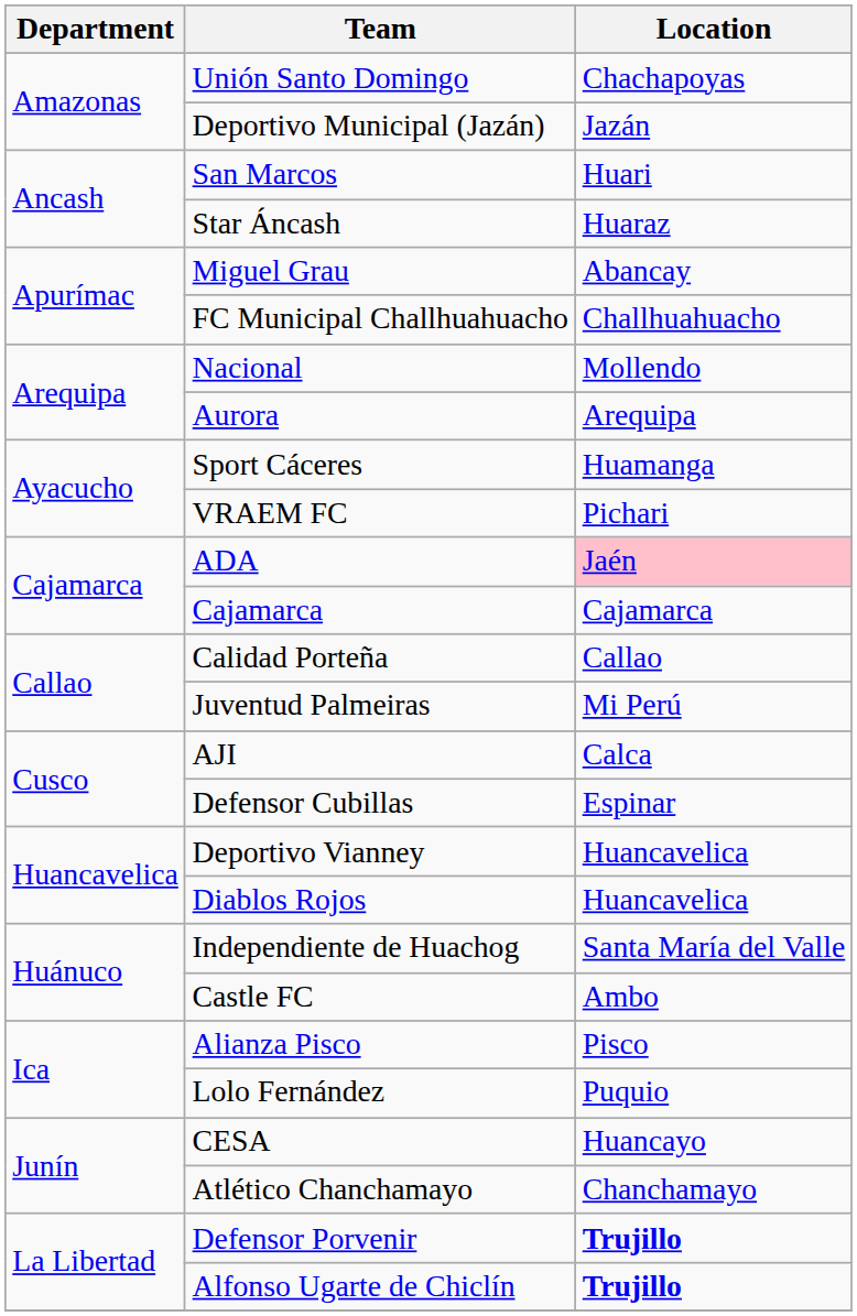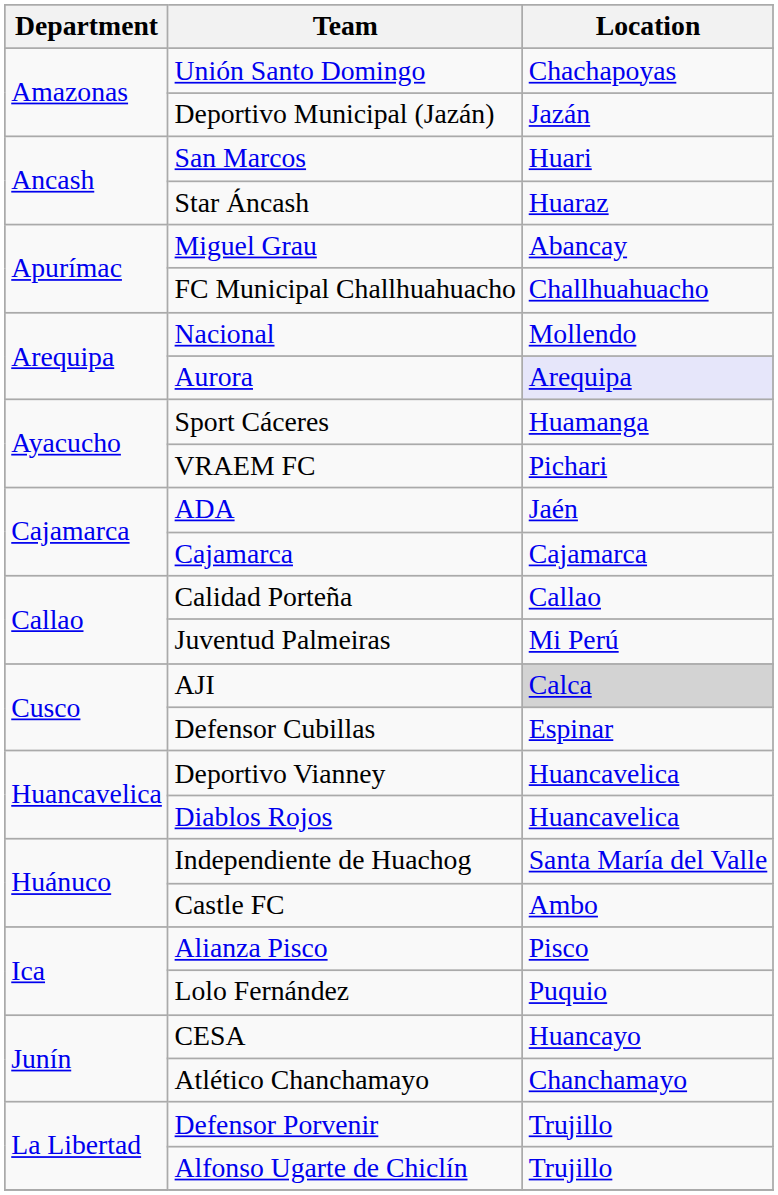Aurora | Location: no background -> lavender background
ADA | Location: pink background -> no background
AJI | Location: no background -> lightgrey background
Defensor Porvenir | Location: bold -> normal
Alfonso Ugarte de Chiclín | Location: bold -> normal
